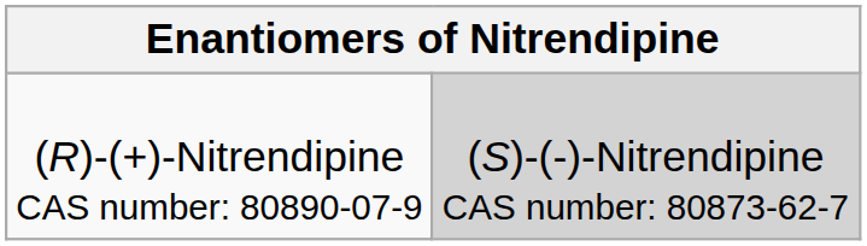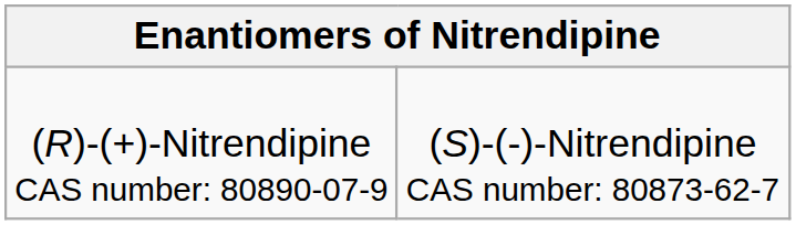(R)-(+)-Nitrendipine CAS number: 80890-07-9 | column 2: lightgrey background -> no background
